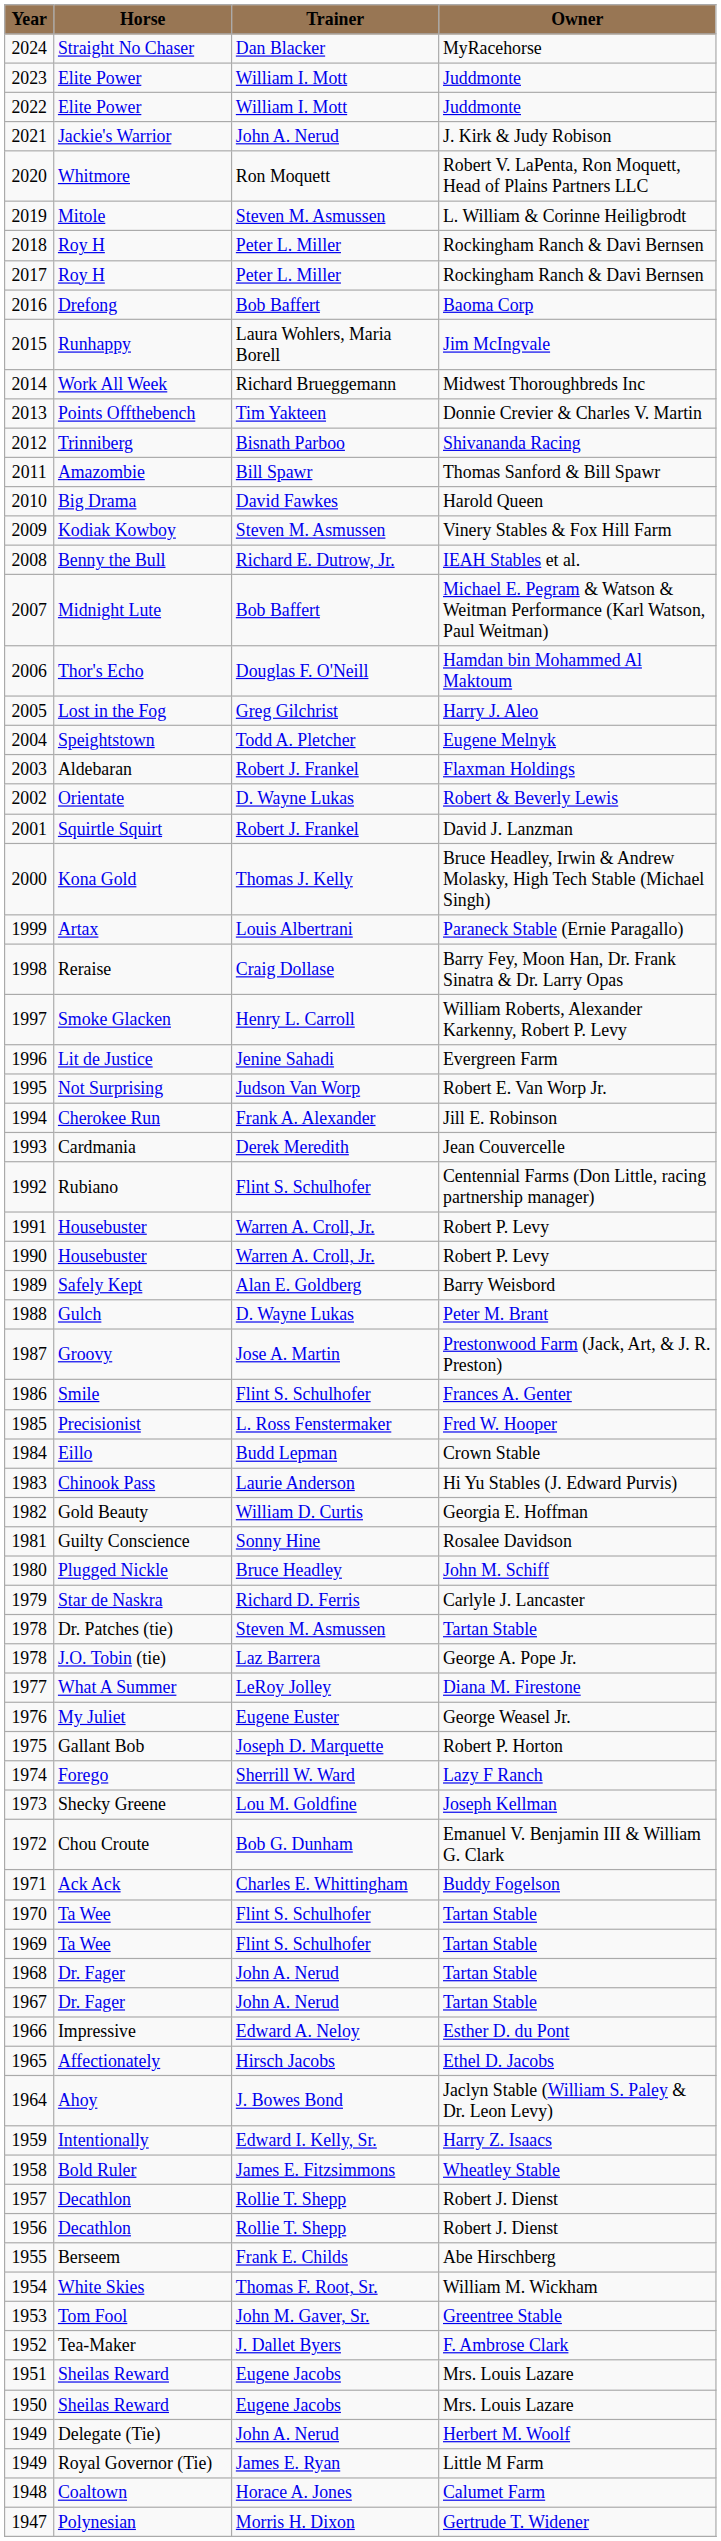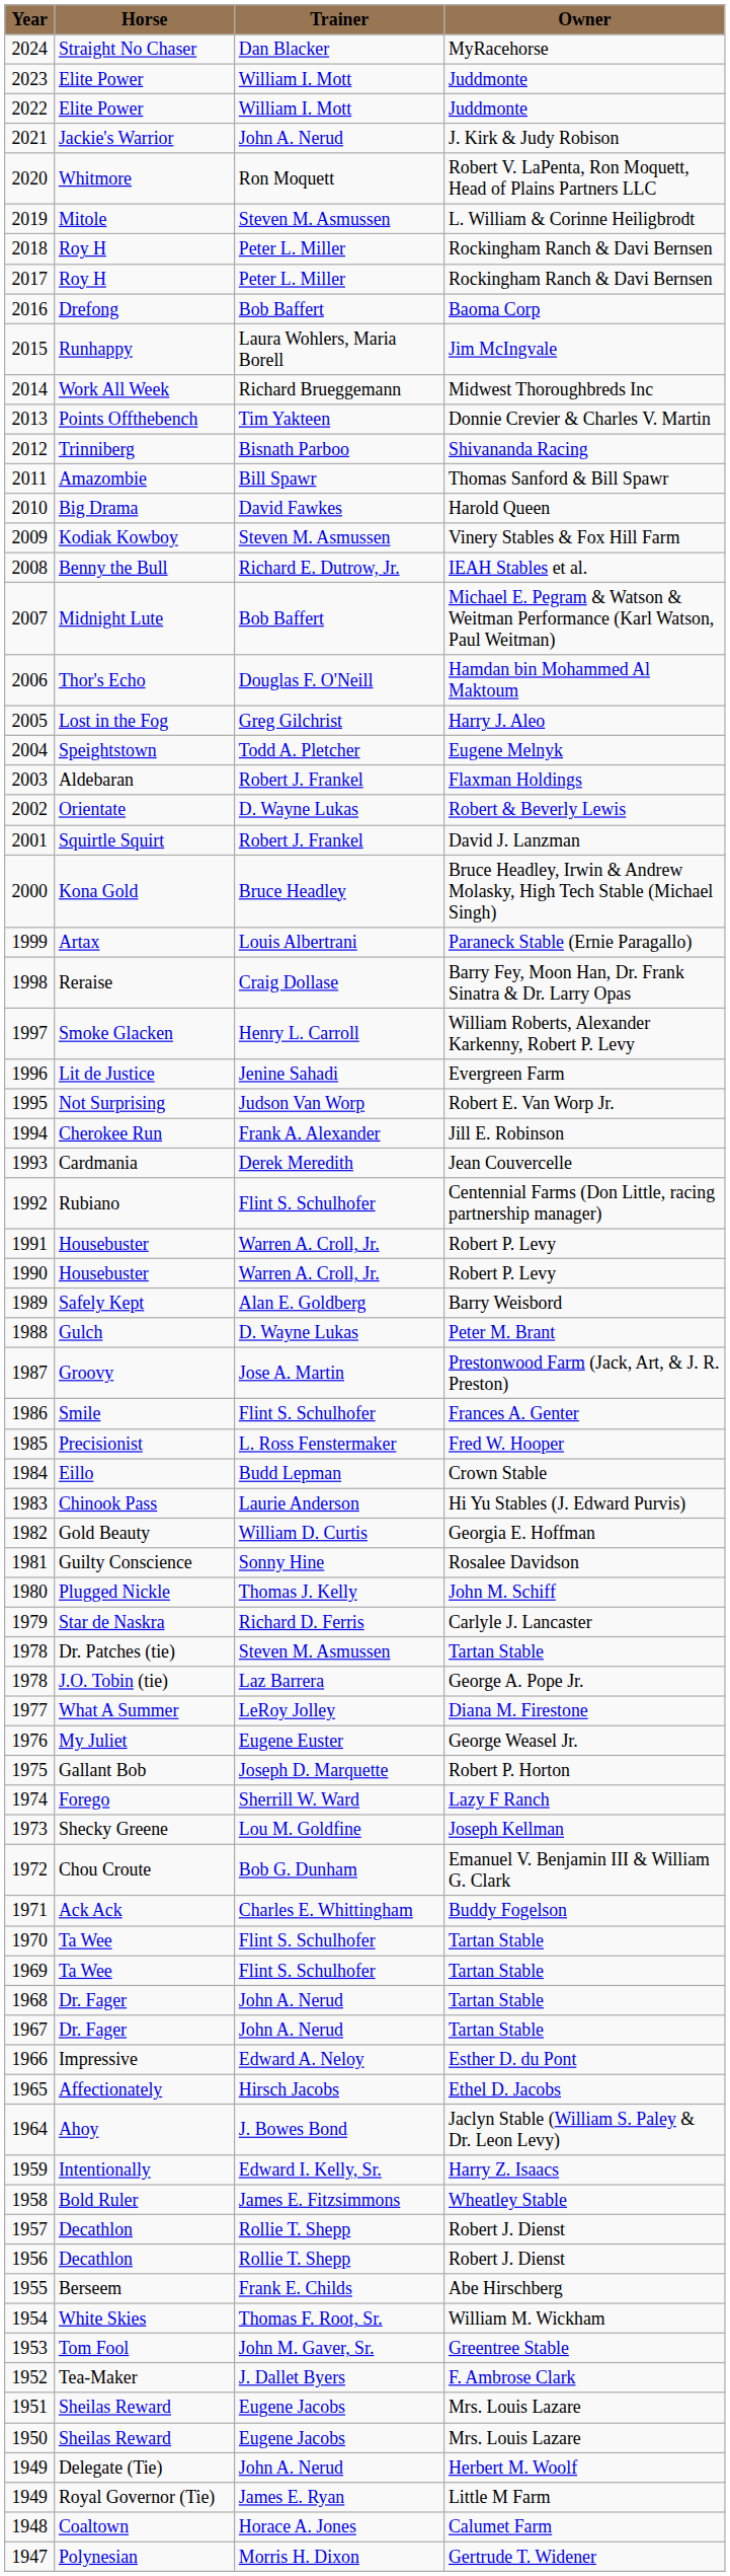Kona Gold | column 3: Thomas J. Kelly -> Bruce Headley
Plugged Nickle | column 3: Bruce Headley -> Thomas J. Kelly
